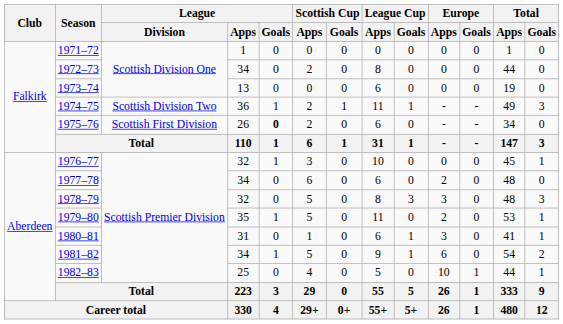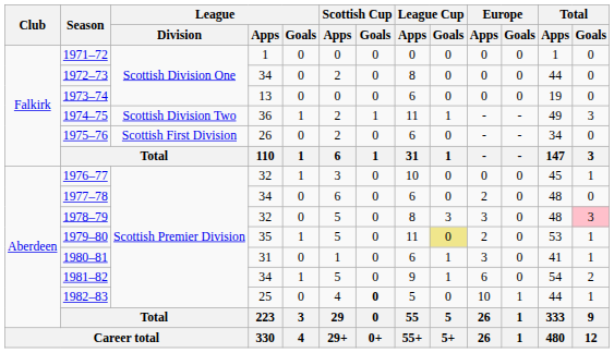1975–76 | League / Goals: bold -> normal
1978–79 | Total / Goals: no background -> pink background
1979–80 | League Cup / Goals: no background -> khaki background
1982–83 | Scottish Cup / Goals: normal -> bold
